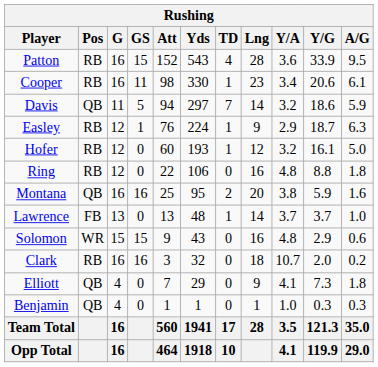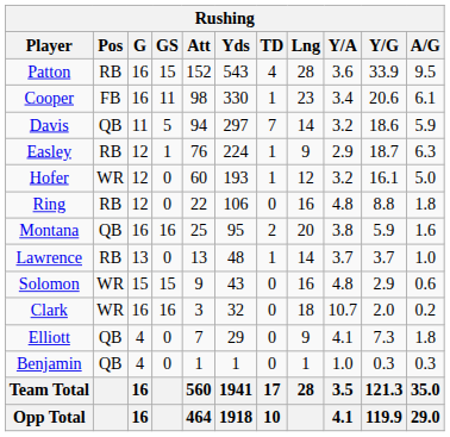Cooper | Pos: RB -> FB
Hofer | Pos: RB -> WR
Lawrence | Pos: FB -> RB
Clark | Pos: RB -> WR
